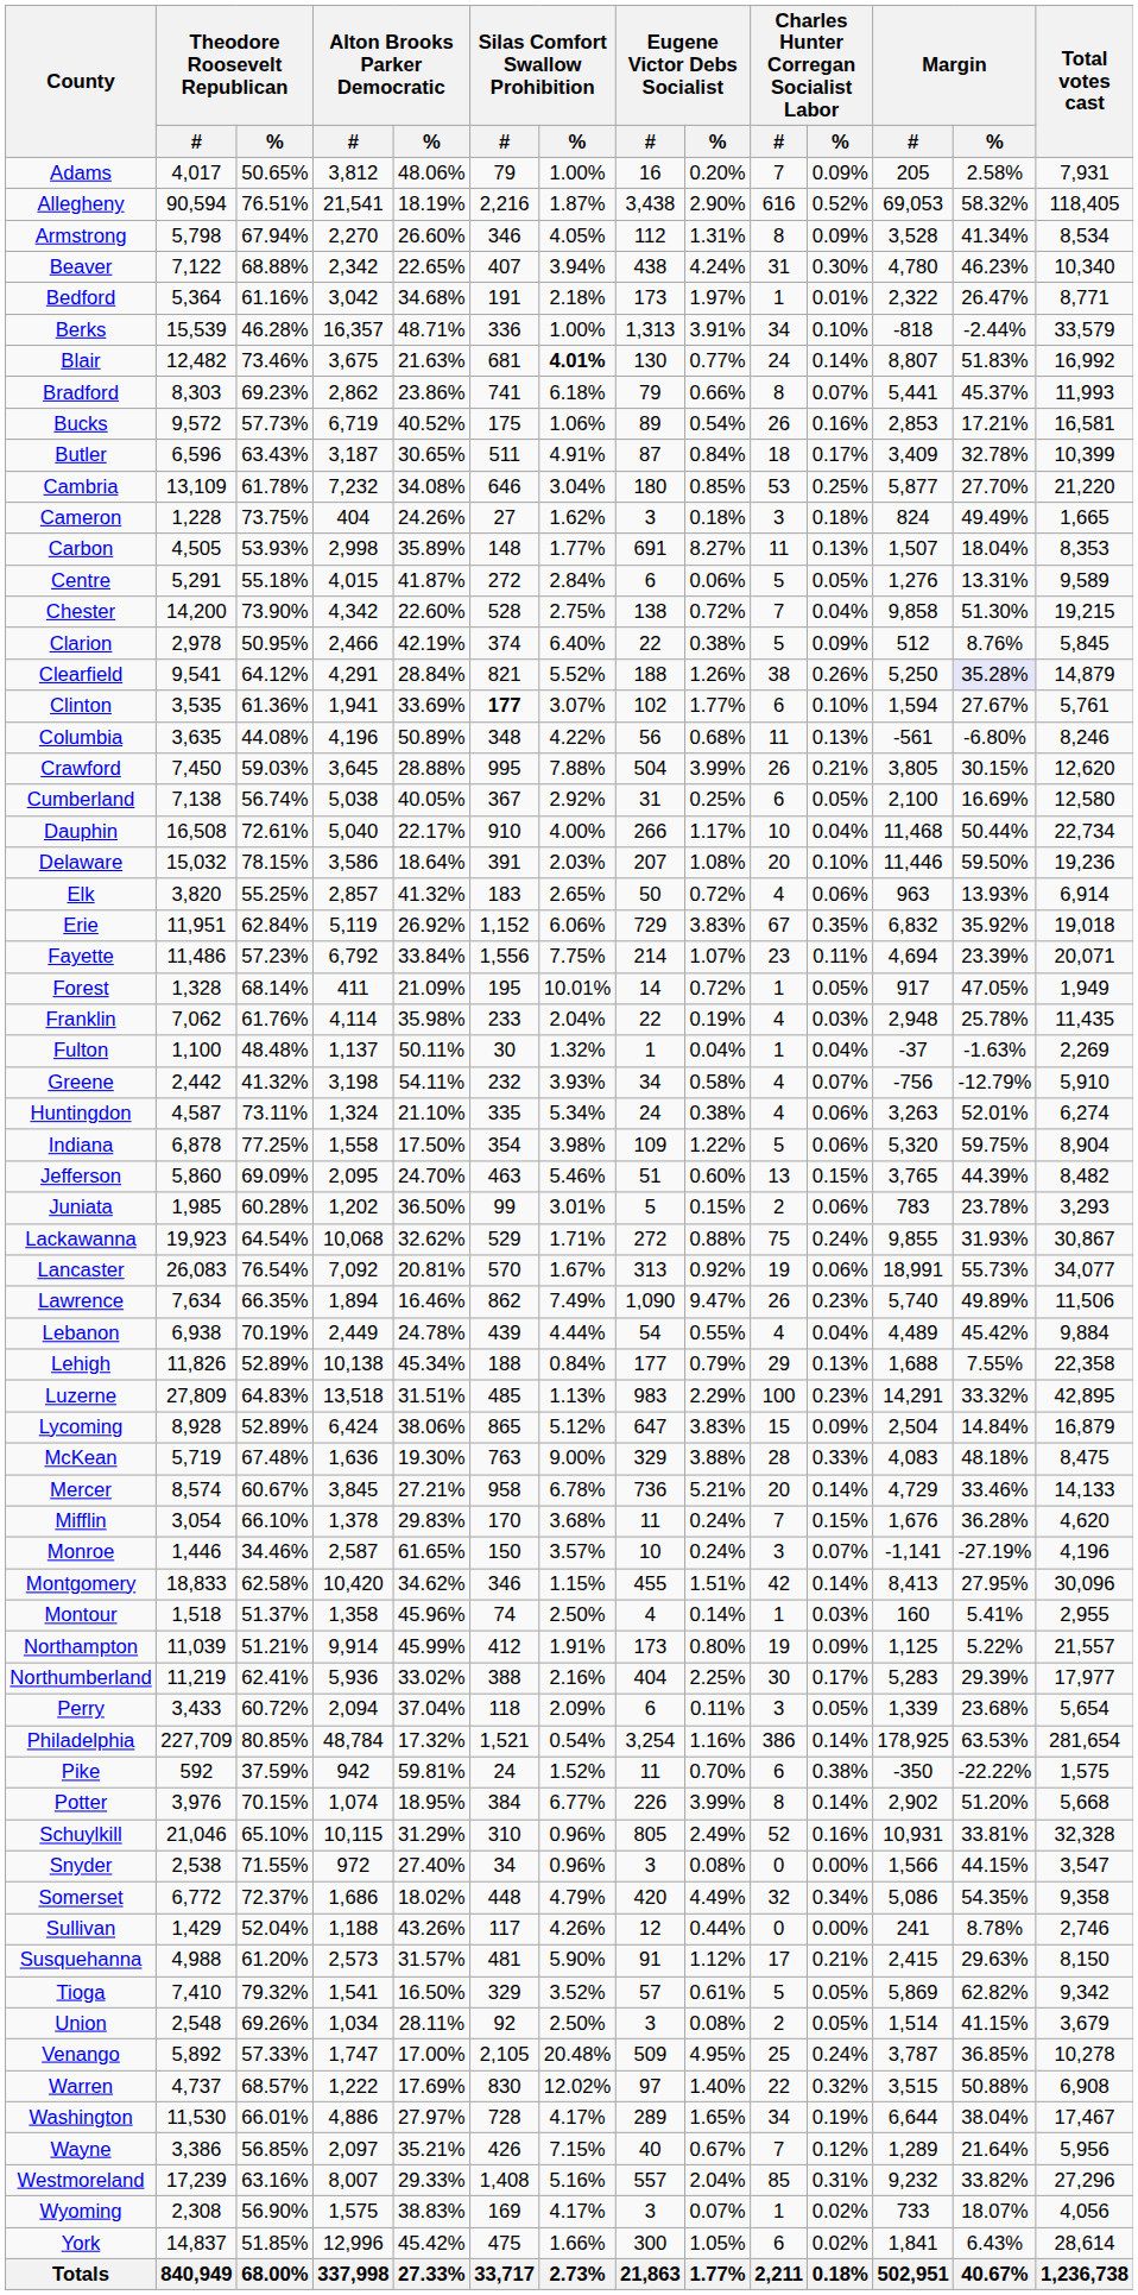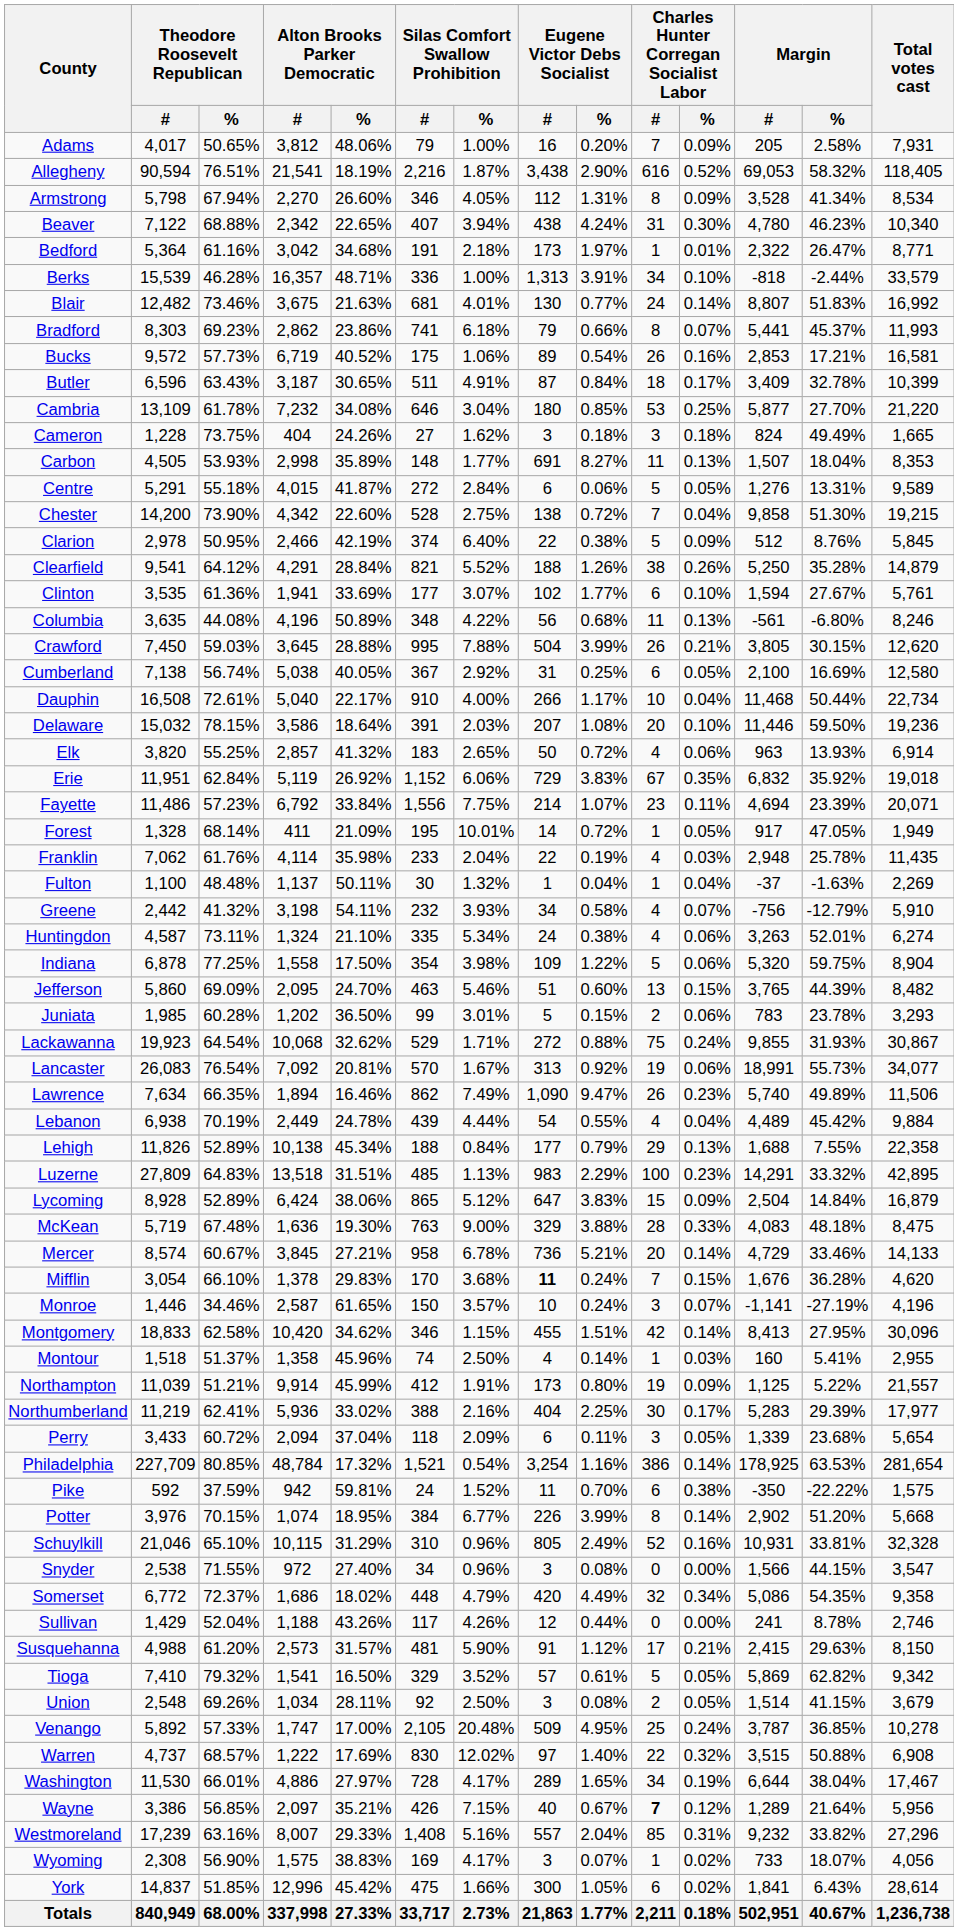Blair | Silas Comfort Swallow Prohibition / %: bold -> normal
Clearfield | Margin / %: lavender background -> no background
Clinton | Silas Comfort Swallow Prohibition / #: bold -> normal
Mifflin | Eugene Victor Debs Socialist / #: normal -> bold
Wayne | Charles Hunter Corregan Socialist Labor / #: normal -> bold
